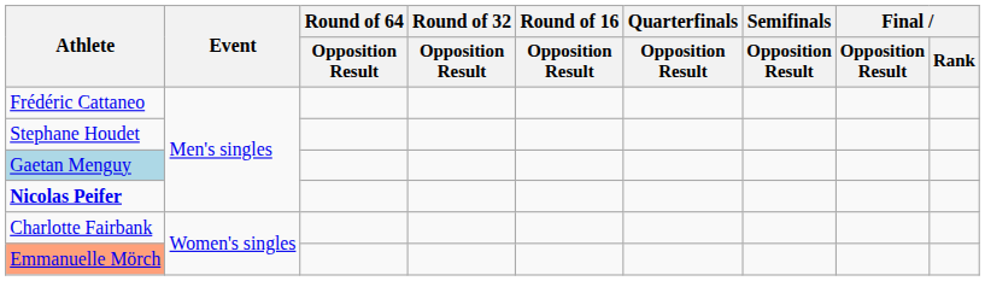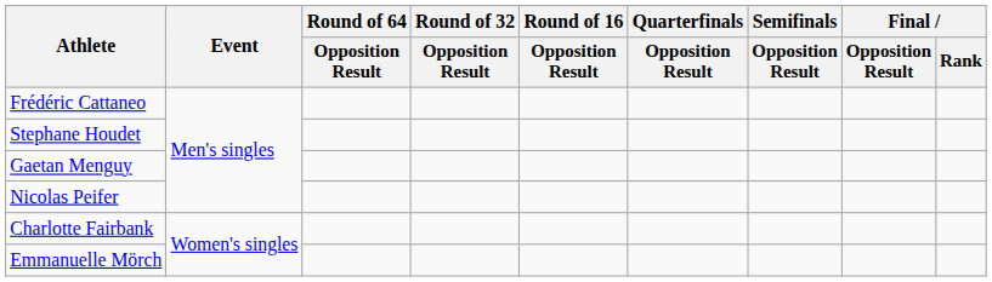Gaetan Menguy | Athlete: lightblue background -> no background
Nicolas Peifer | Athlete: bold -> normal
Emmanuelle Mörch | Athlete: lightsalmon background -> no background
